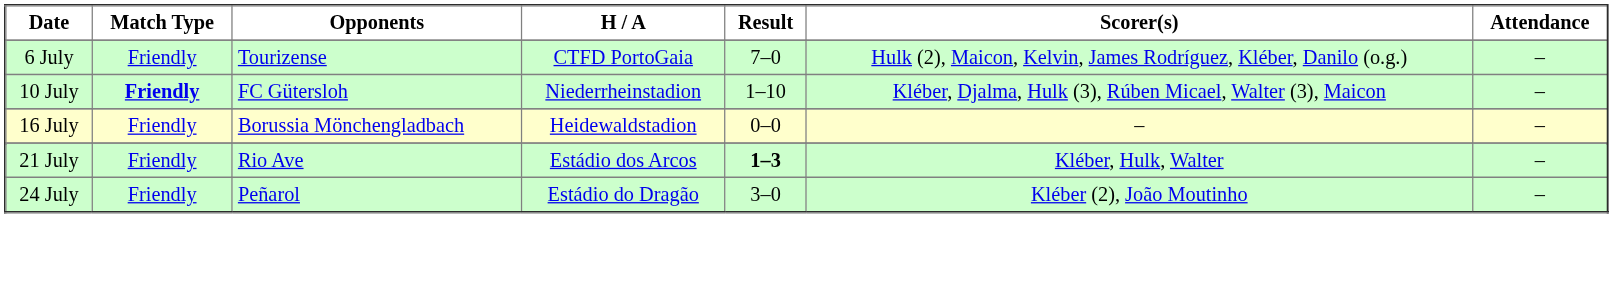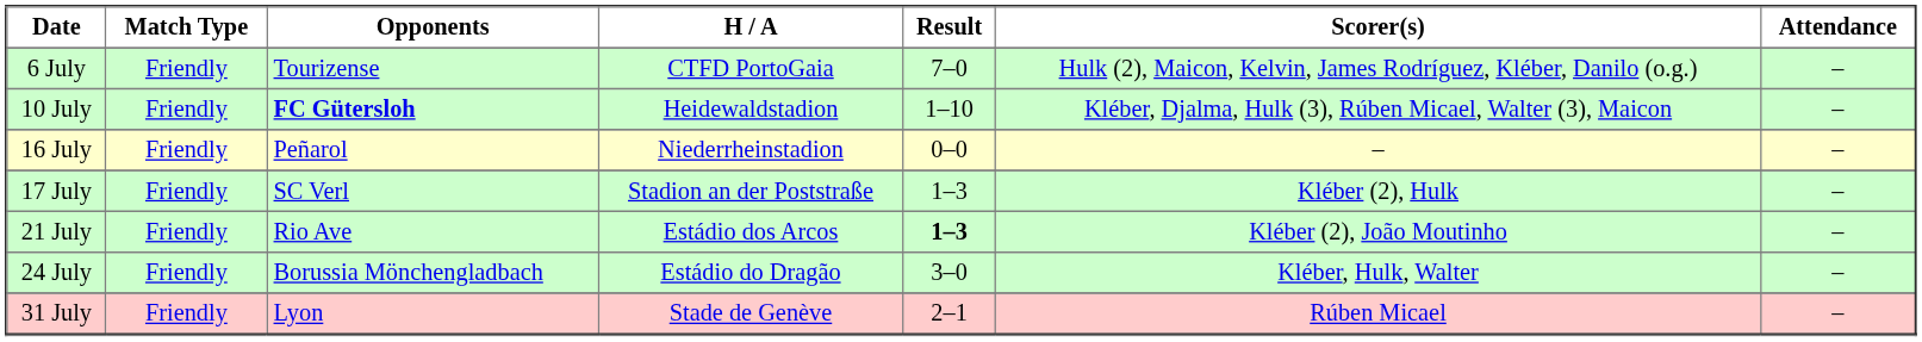10 July | Match Type: bold -> normal
10 July | Opponents: normal -> bold
10 July | H / A: Niederrheinstadion -> Heidewaldstadion
16 July | Opponents: Borussia Mönchengladbach -> Peñarol
16 July | H / A: Heidewaldstadion -> Niederrheinstadion
+ row: 17 July | Friendly | SC Verl | Stadion an der Poststraße | 1–3 | Kléber (2), Hulk | –
21 July | Scorer(s): Kléber, Hulk, Walter -> Kléber (2), João Moutinho
24 July | Opponents: Peñarol -> Borussia Mönchengladbach
24 July | Scorer(s): Kléber (2), João Moutinho -> Kléber, Hulk, Walter
+ row: 31 July | Friendly | Lyon | Stade de Genève | 2–1 | Rúben Micael | –
